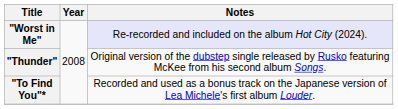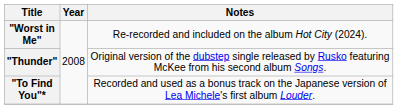"Worst in Me" | Notes: lavender background -> no background
